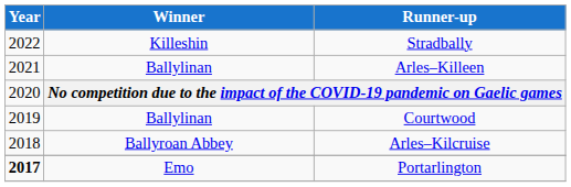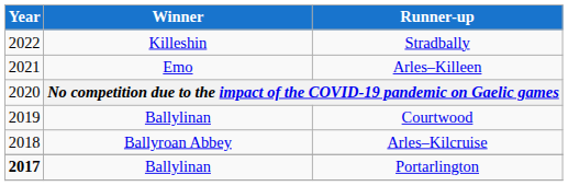Arles–Killeen | Winner: Ballylinan -> Emo
Portarlington | Winner: Emo -> Ballylinan
